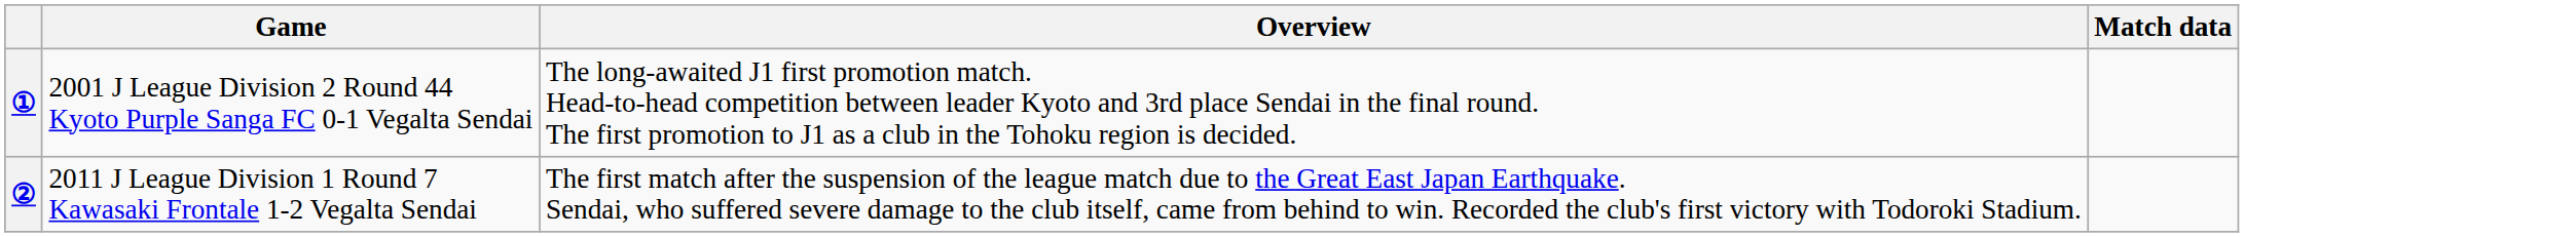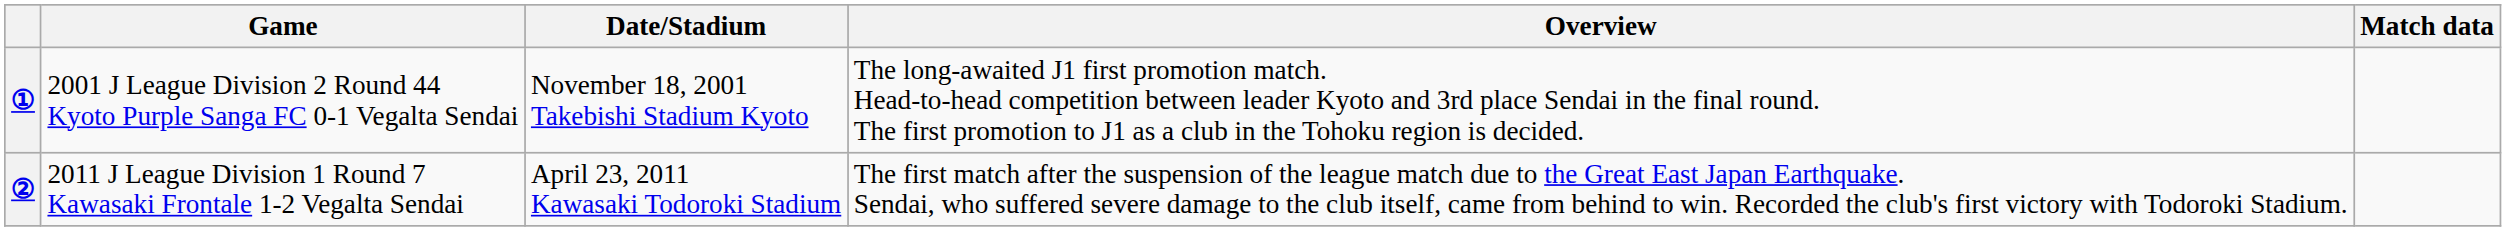+ column: Date/Stadium | November 18, 2001 Takebishi Stadium Kyoto | April 23, 2011 Kawasaki Todoroki Stadium
